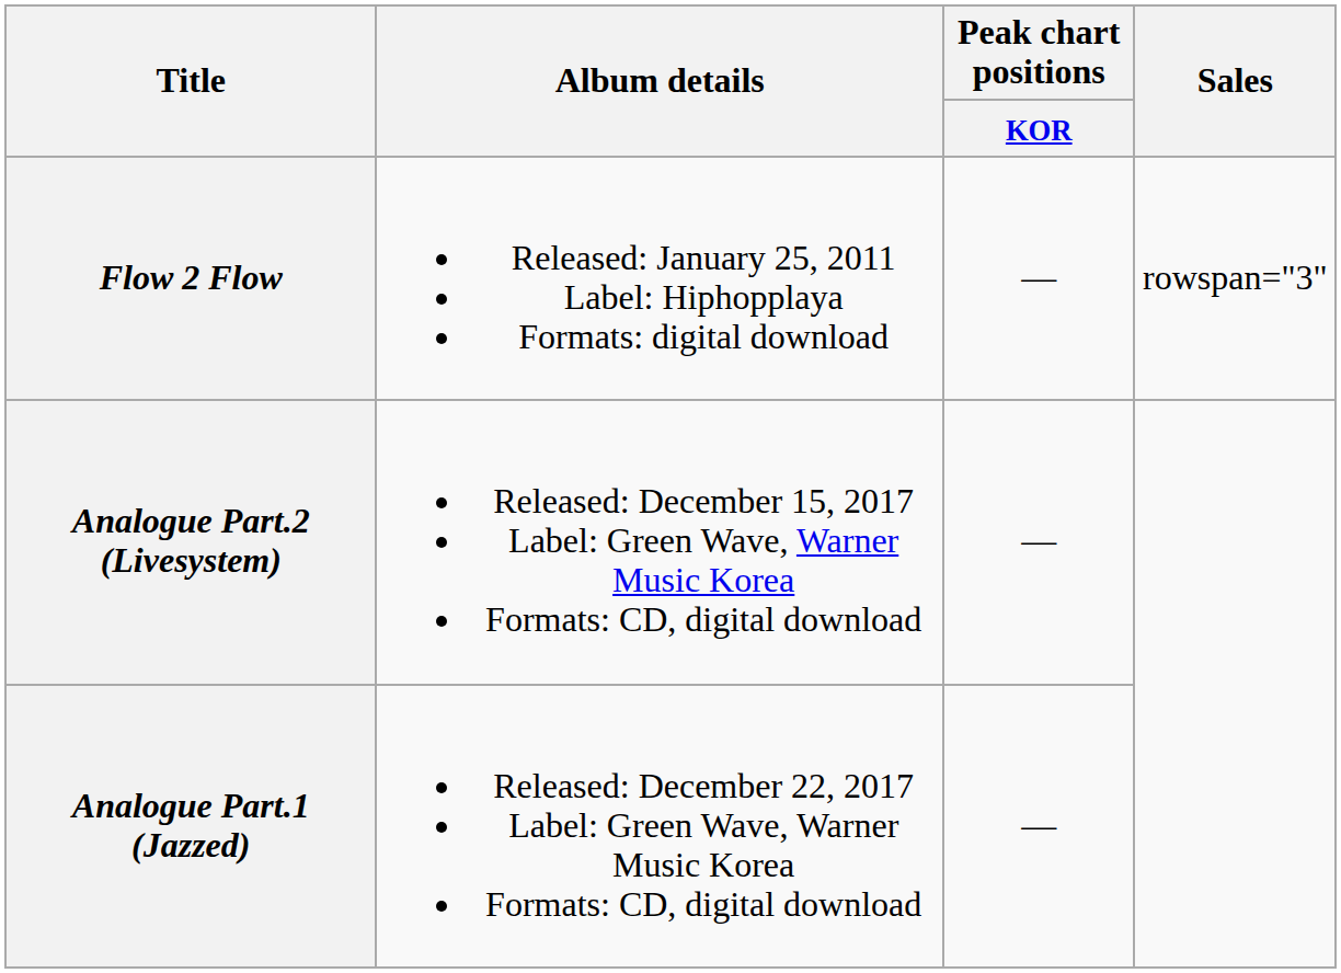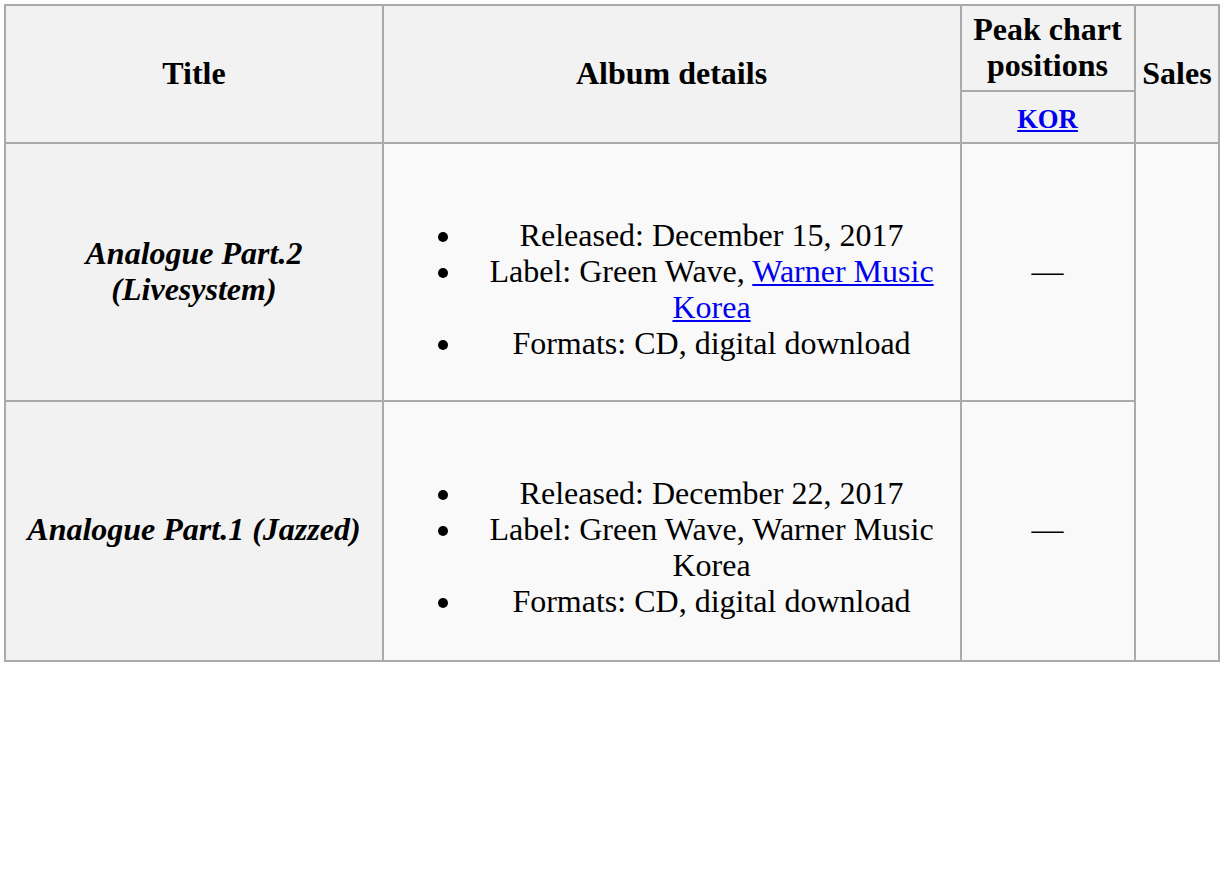- row: Flow 2 Flow | Released: January 25, 2011 Label: Hiphopplaya Formats: digital download | — | rowspan="3"
